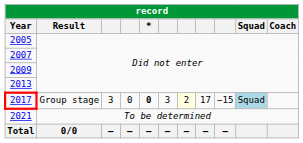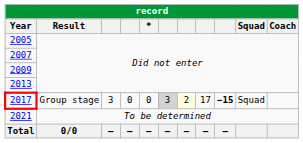2017 | *: bold -> normal
2017 | column 6: no background -> lightgrey background
2017 | column 9: normal -> bold
2017 | Squad: lightblue background -> no background
